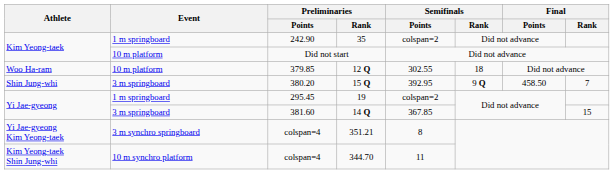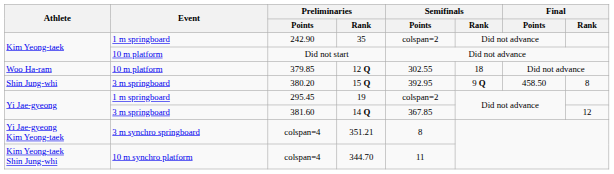15 Q | Final / Rank: 7 -> 8
14 Q | Final / Rank: 15 -> 12
